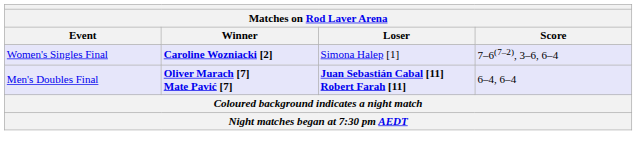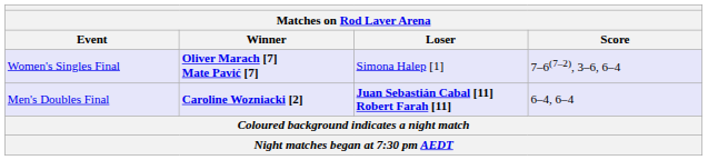Women's Singles Final | Winner: Caroline Wozniacki [2] -> Oliver Marach [7] Mate Pavić [7]
Men's Doubles Final | Winner: Oliver Marach [7] Mate Pavić [7] -> Caroline Wozniacki [2]
